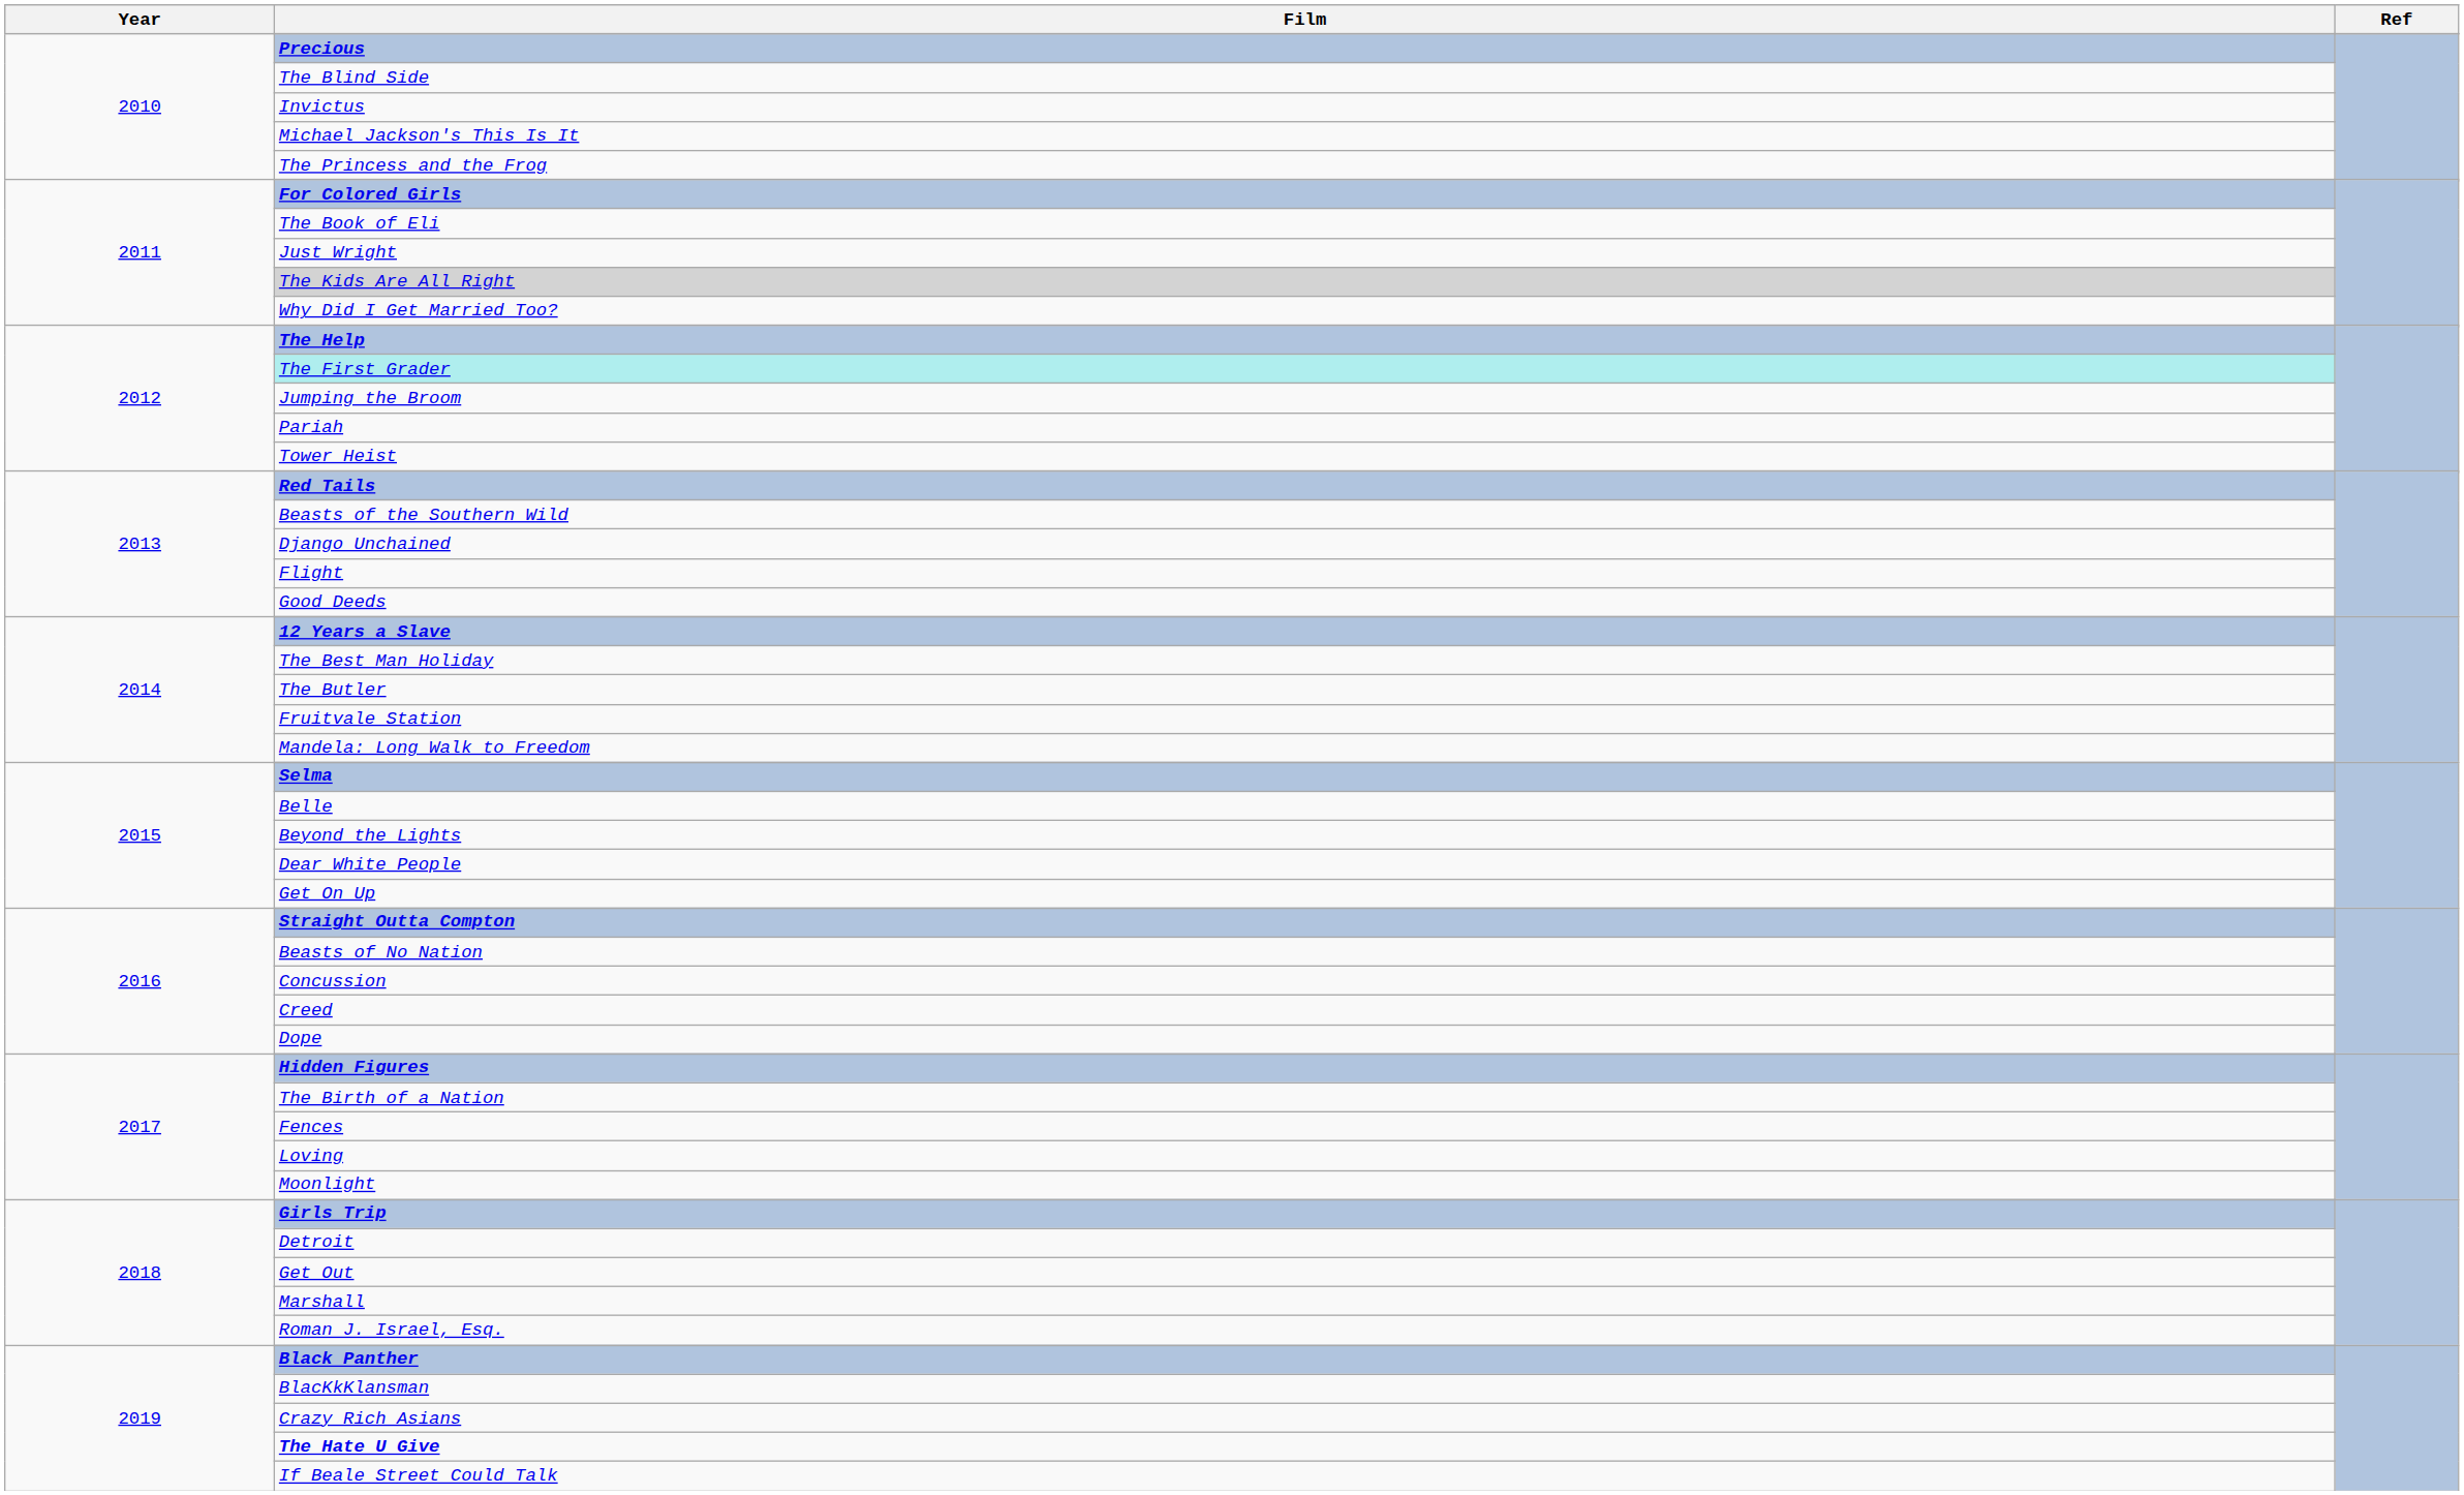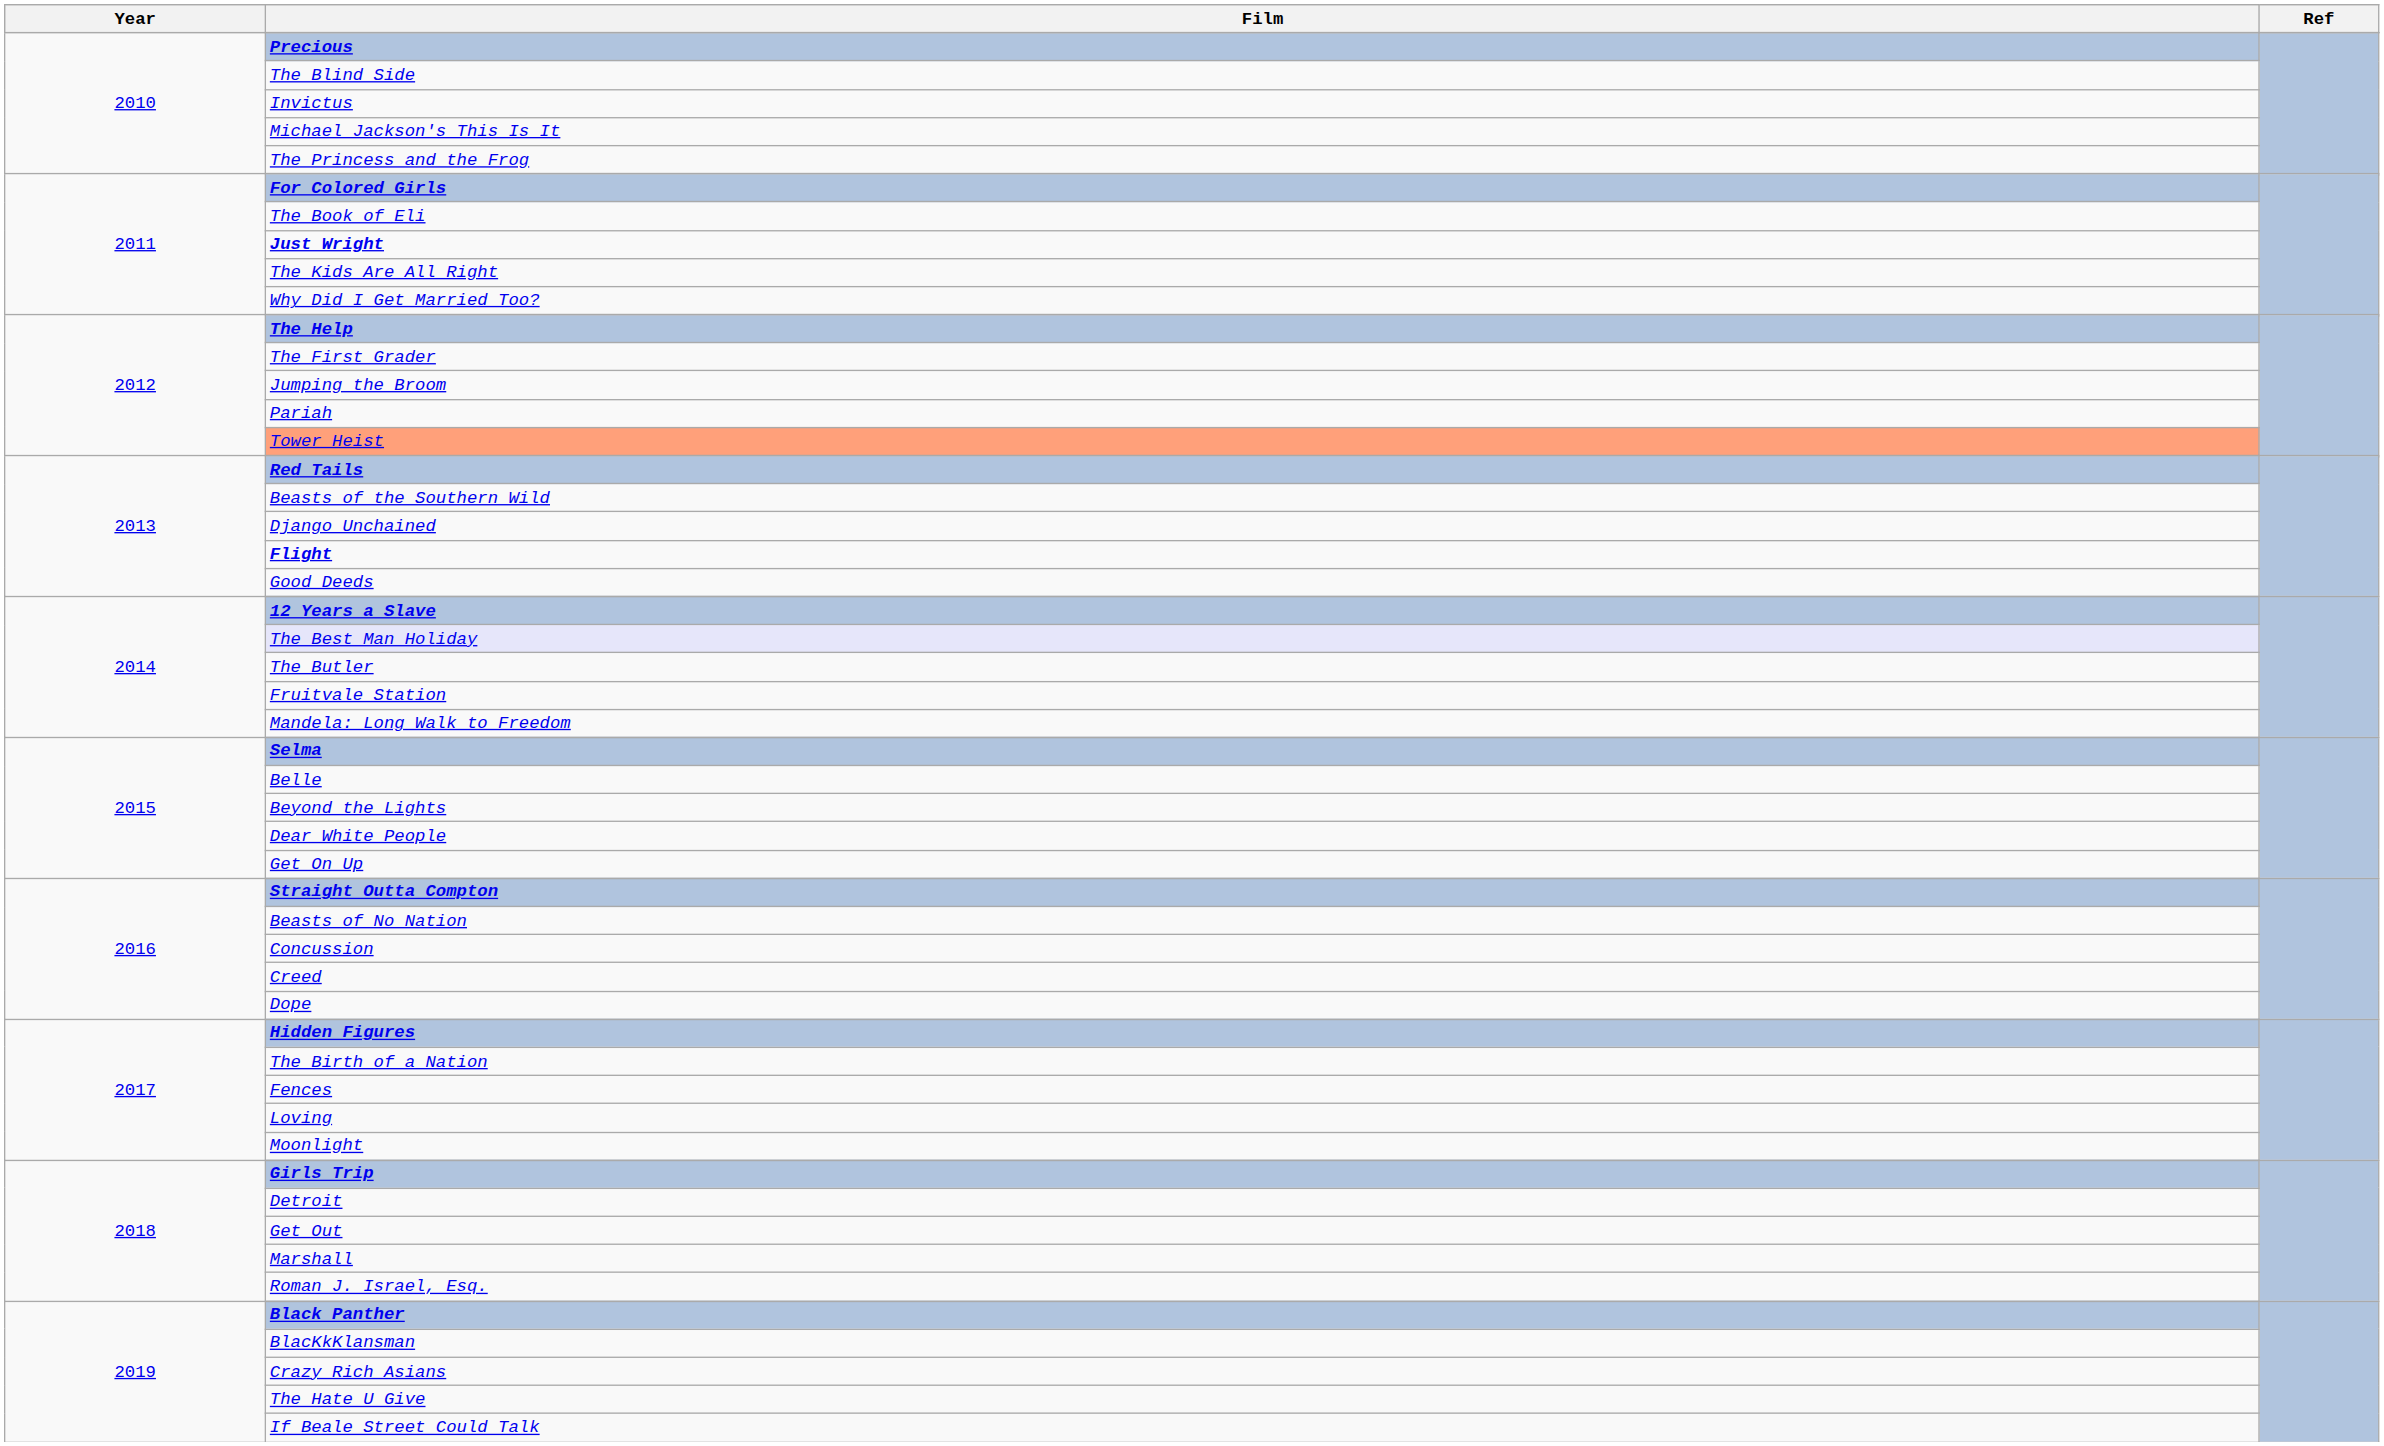Just Wright | Film: normal -> bold
The Kids Are All Right | Film: lightgrey background -> no background
The First Grader | Film: paleturquoise background -> no background
Tower Heist | Film: no background -> lightsalmon background
Flight | Film: normal -> bold
The Best Man Holiday | Film: no background -> lavender background
The Hate U Give | Film: bold -> normal
